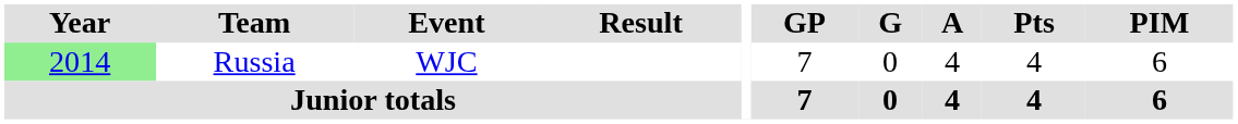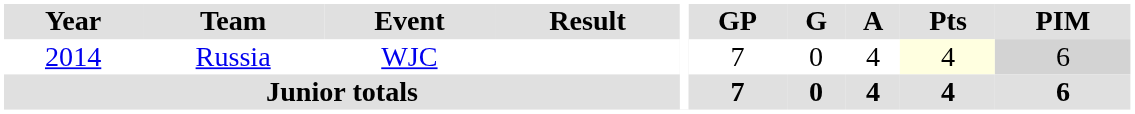Russia | Year: lightgreen background -> no background
Russia | Pts: no background -> lightyellow background
Russia | PIM: no background -> lightgrey background
